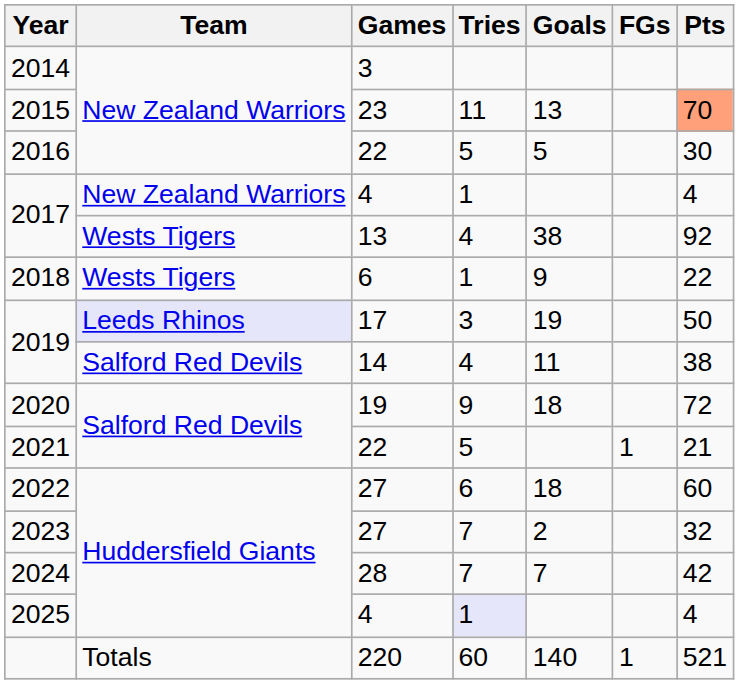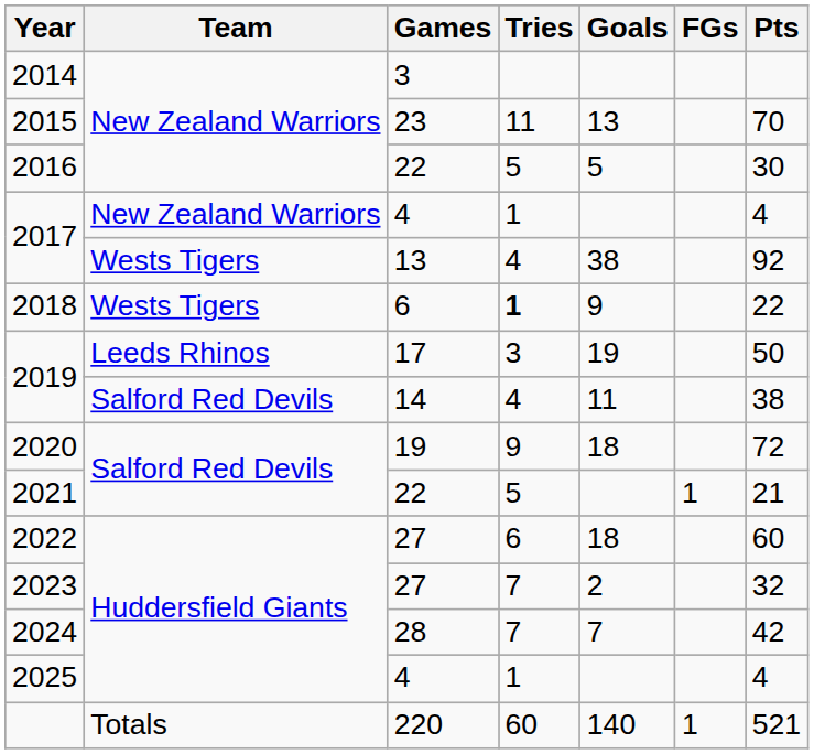2015 | Pts: lightsalmon background -> no background
2018 | Tries: normal -> bold
2019 / 17 | Team: lavender background -> no background
2025 | Tries: lavender background -> no background
